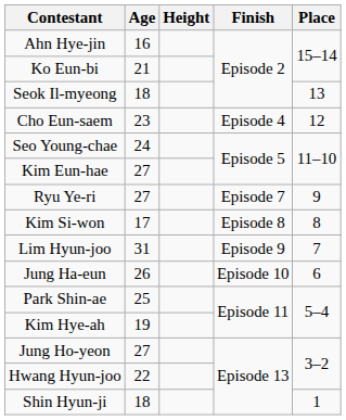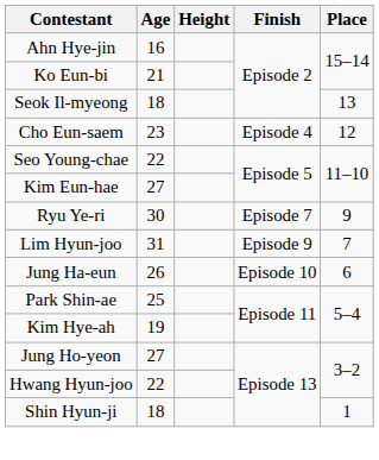Seo Young-chae | Age: 24 -> 22
Ryu Ye-ri | Age: 27 -> 30
- row: Kim Si-won | 17 | Episode 8 | 8
